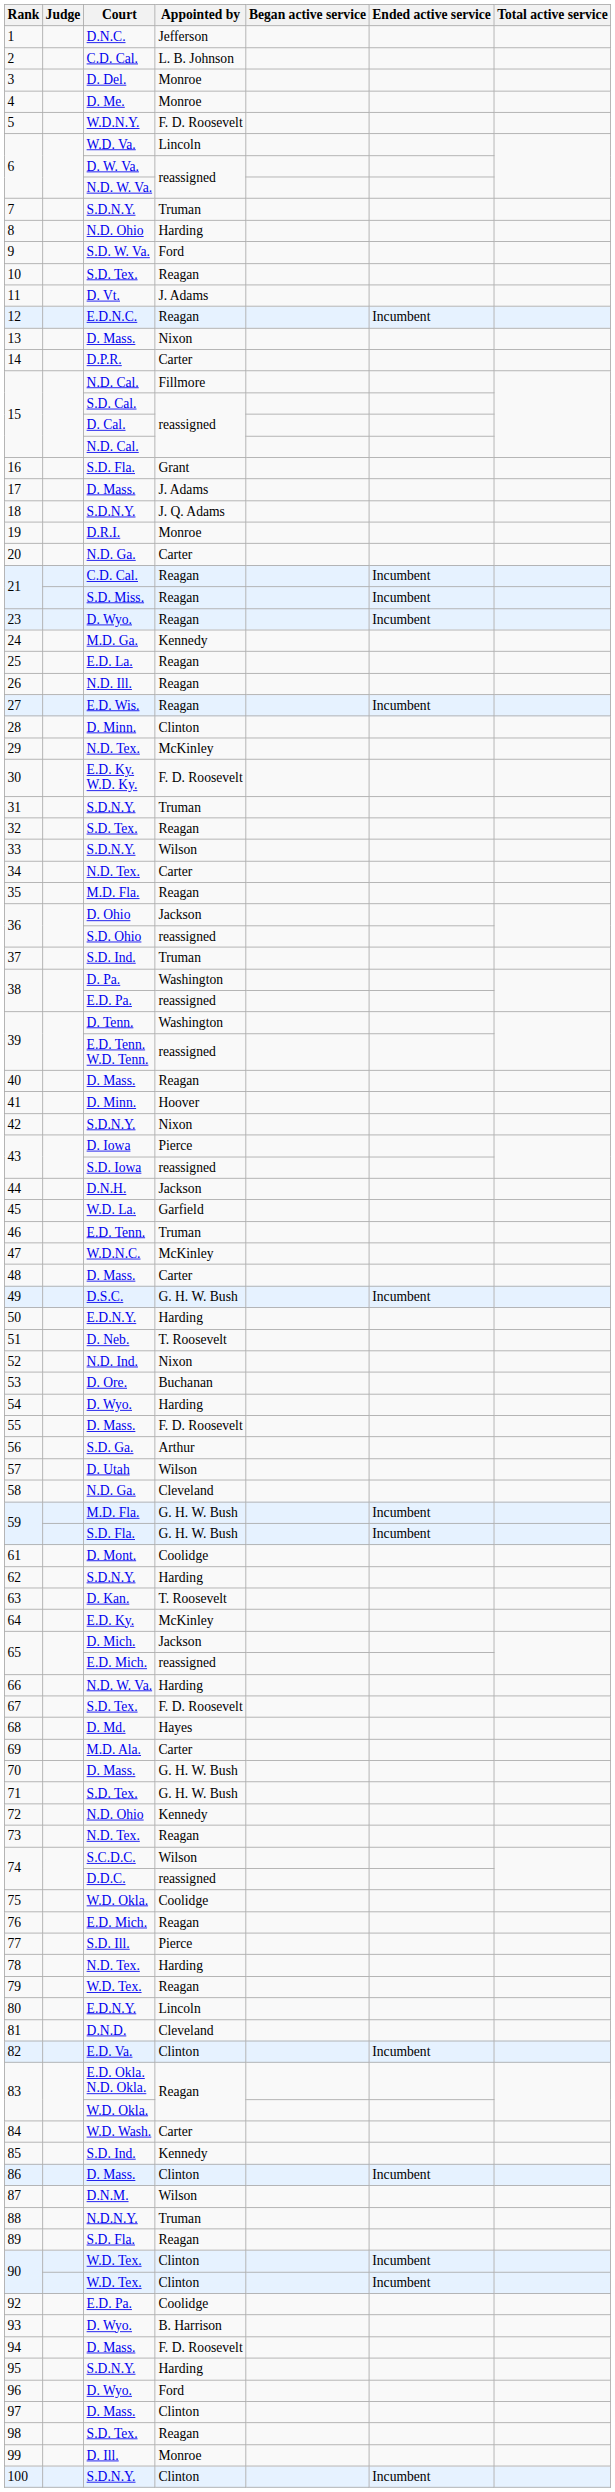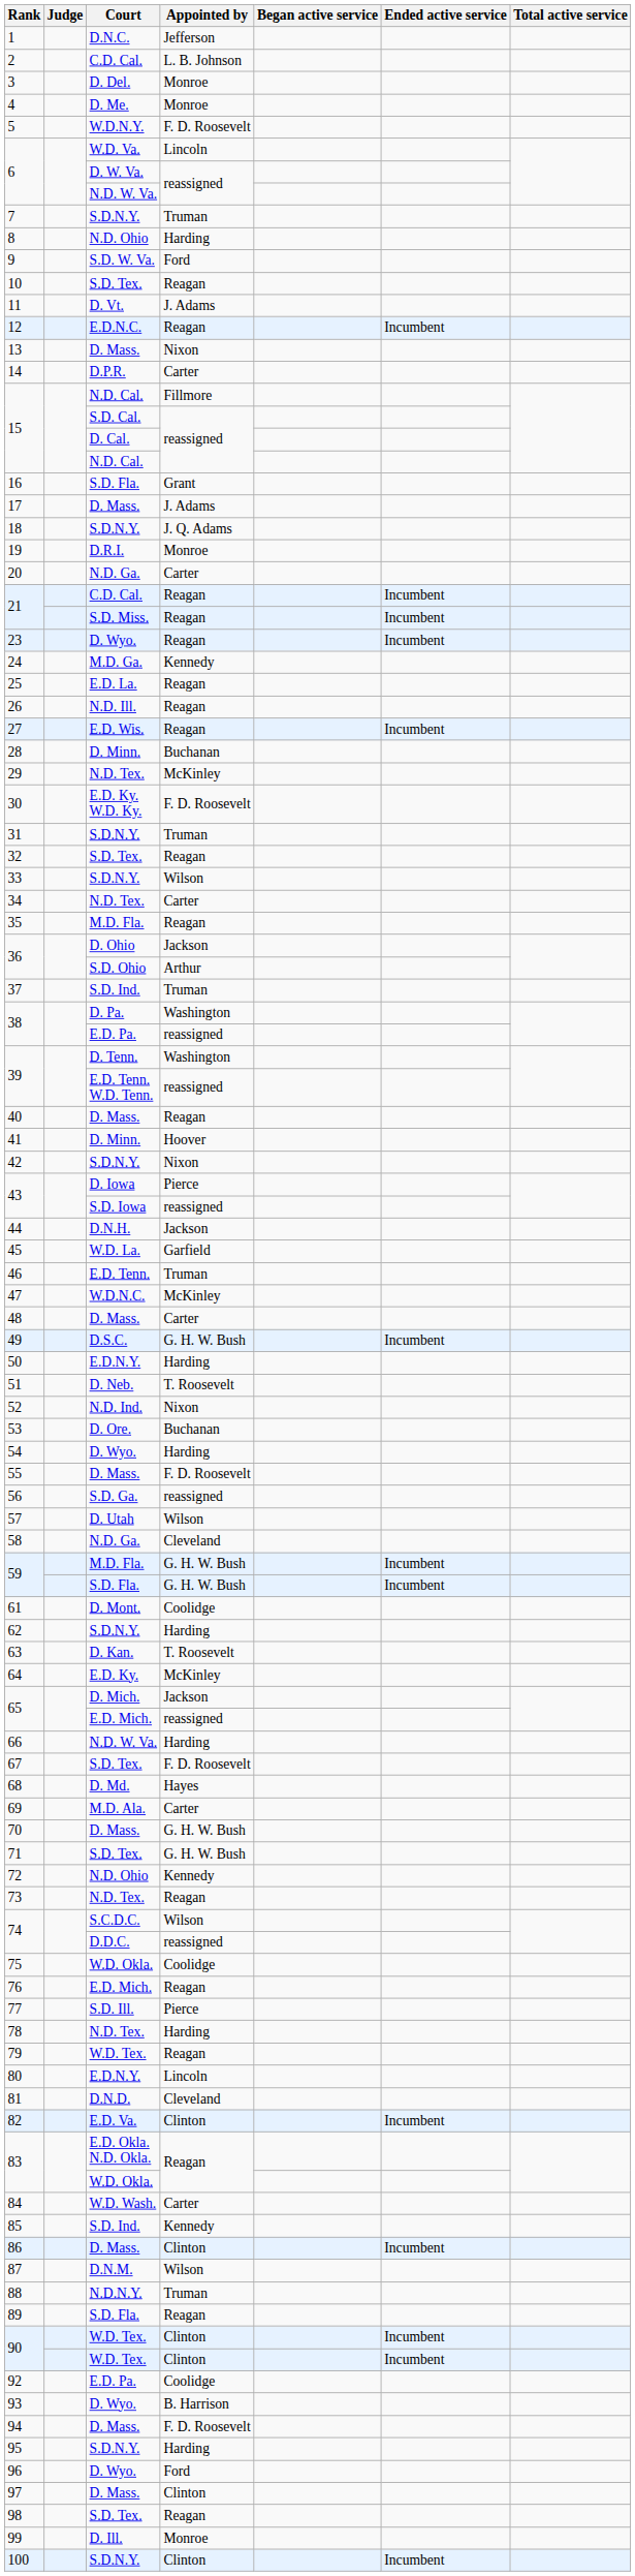28 | Appointed by: Clinton -> Buchanan
36 / S.D. Ohio | Appointed by: reassigned -> Arthur
56 | Appointed by: Arthur -> reassigned
